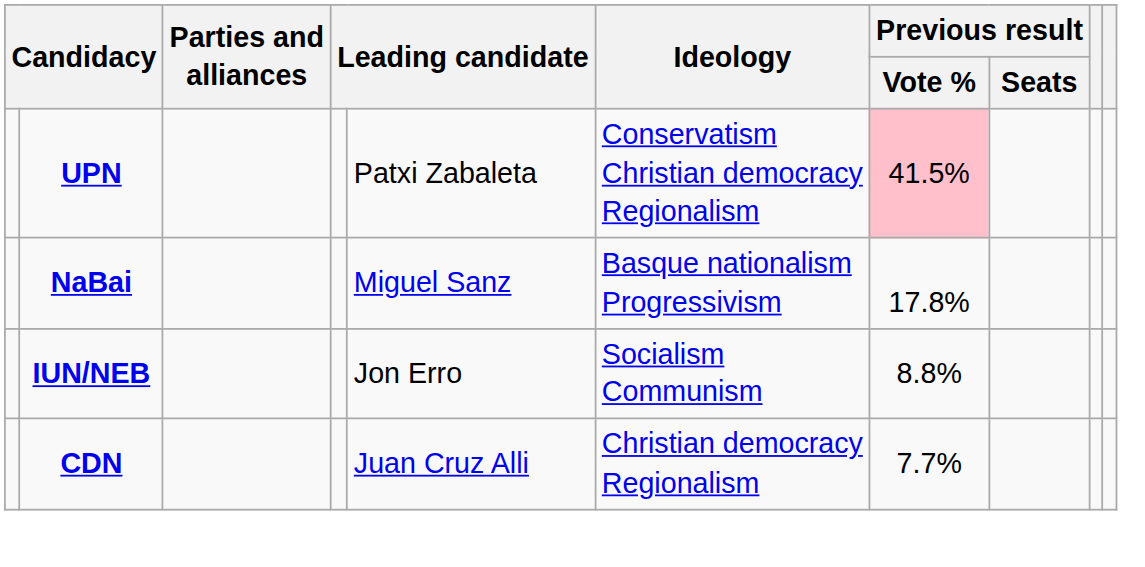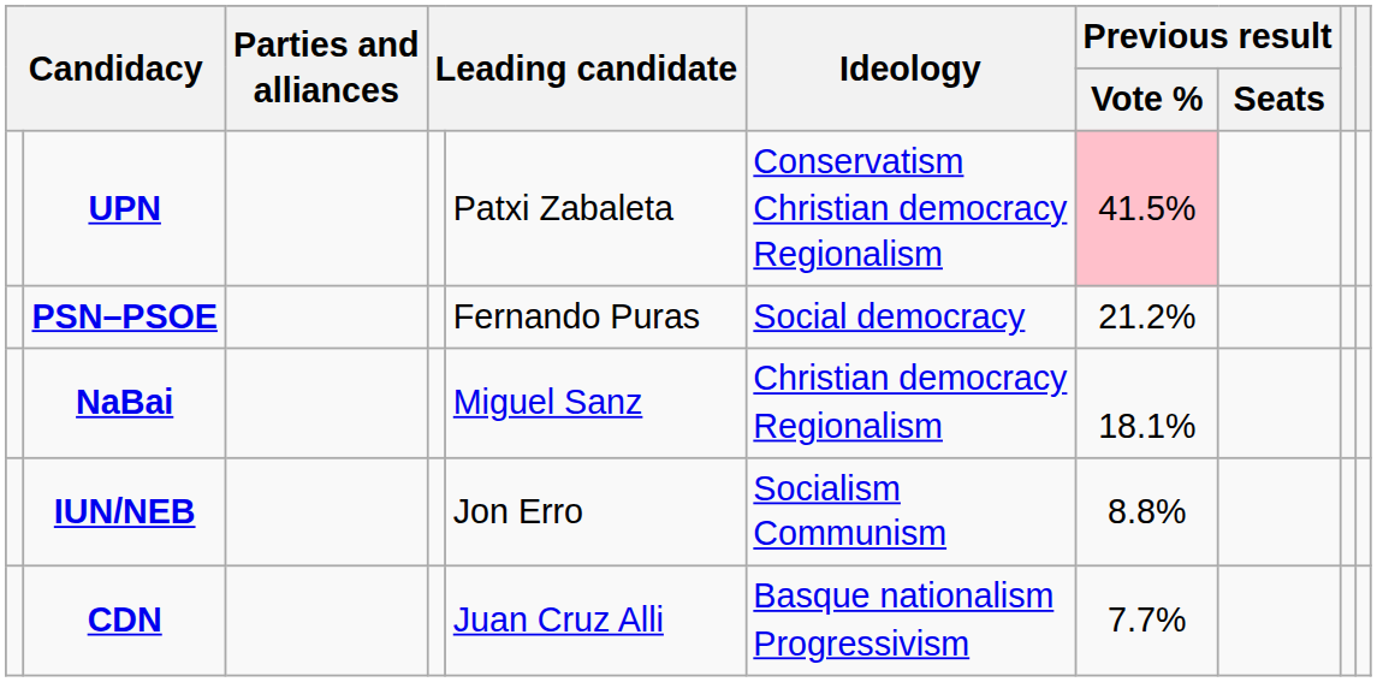+ row: PSN–PSOE | Fernando Puras | Social democracy | 21.2%
NaBai | Ideology: Basque nationalism Progressivism -> Christian democracy Regionalism
NaBai | Previous result / Vote %: 17.8% -> 18.1%
CDN | Ideology: Christian democracy Regionalism -> Basque nationalism Progressivism
